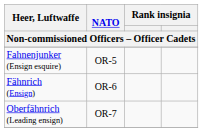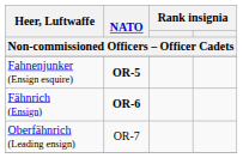Fahnenjunker (Ensign esquire) | NATO: normal -> bold
Fähnrich (Ensign) | NATO: normal -> bold
